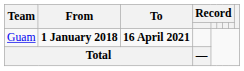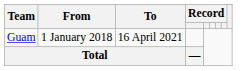Guam | From: bold -> normal
Guam | To: bold -> normal
